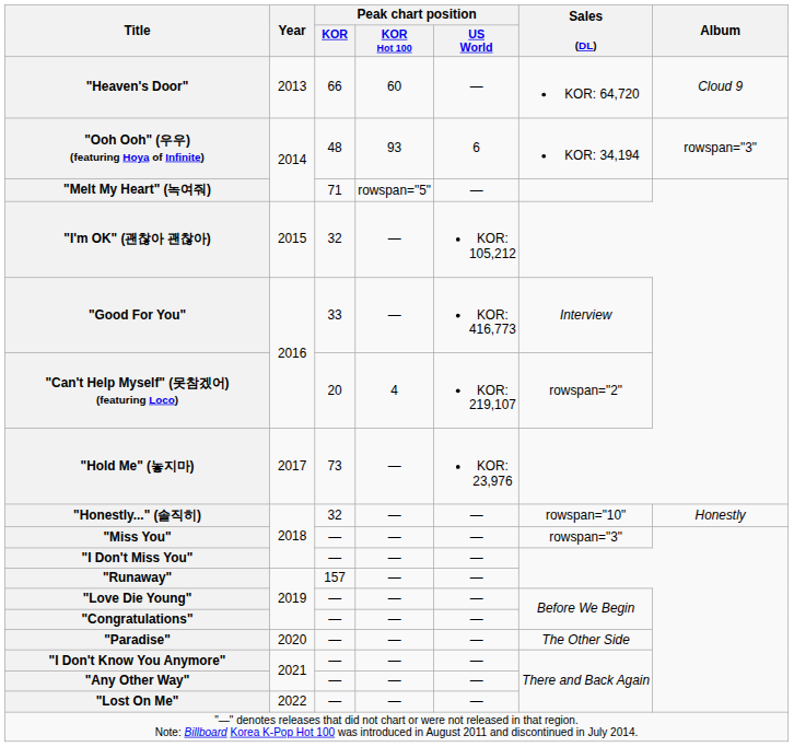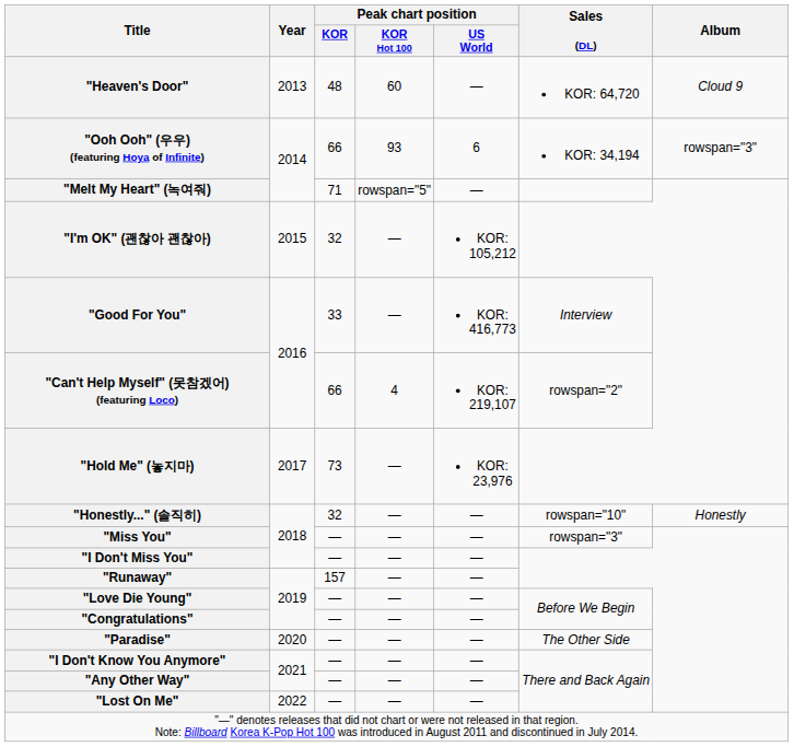"Heaven's Door" | Peak chart position / KOR: 66 -> 48
"Ooh Ooh" (우우) (featuring Hoya of Infinite) | Peak chart position / KOR: 48 -> 66
"Can't Help Myself" (못참겠어) (featuring Loco) | Peak chart position / KOR: 20 -> 66
